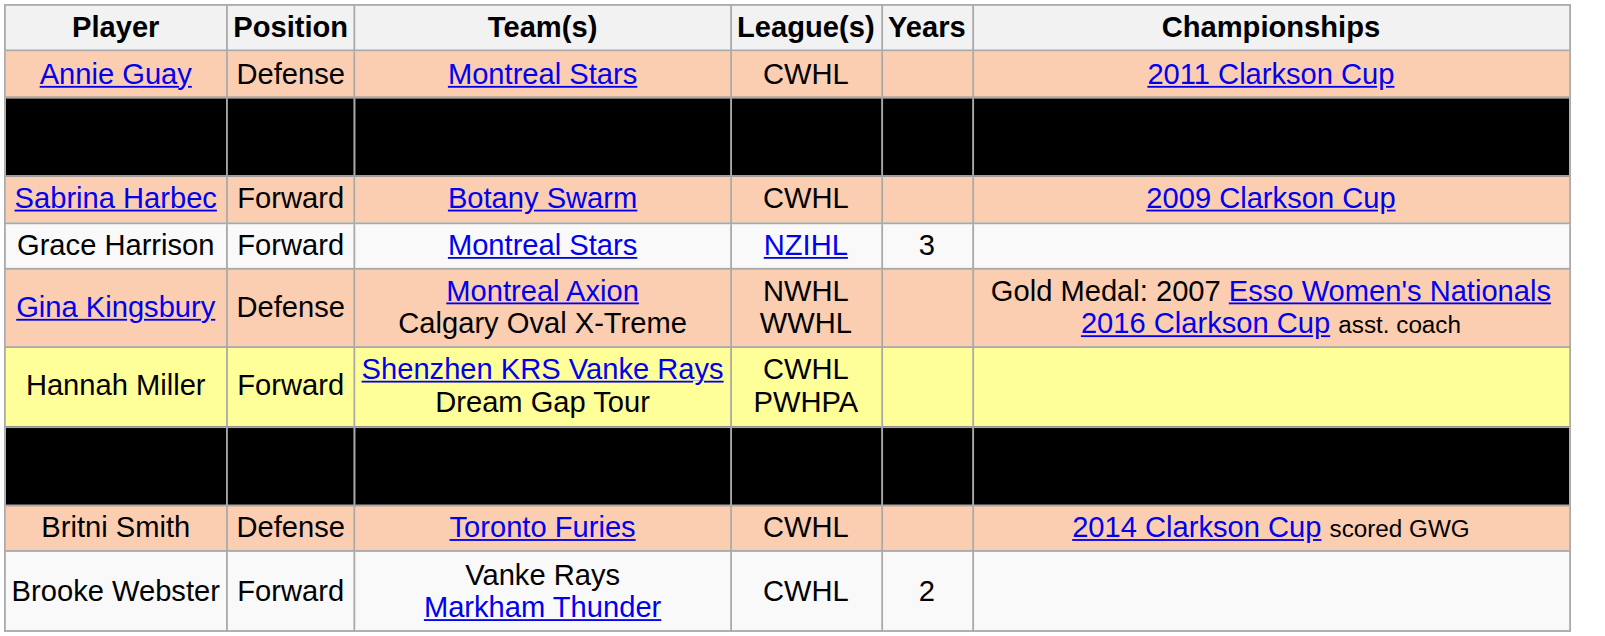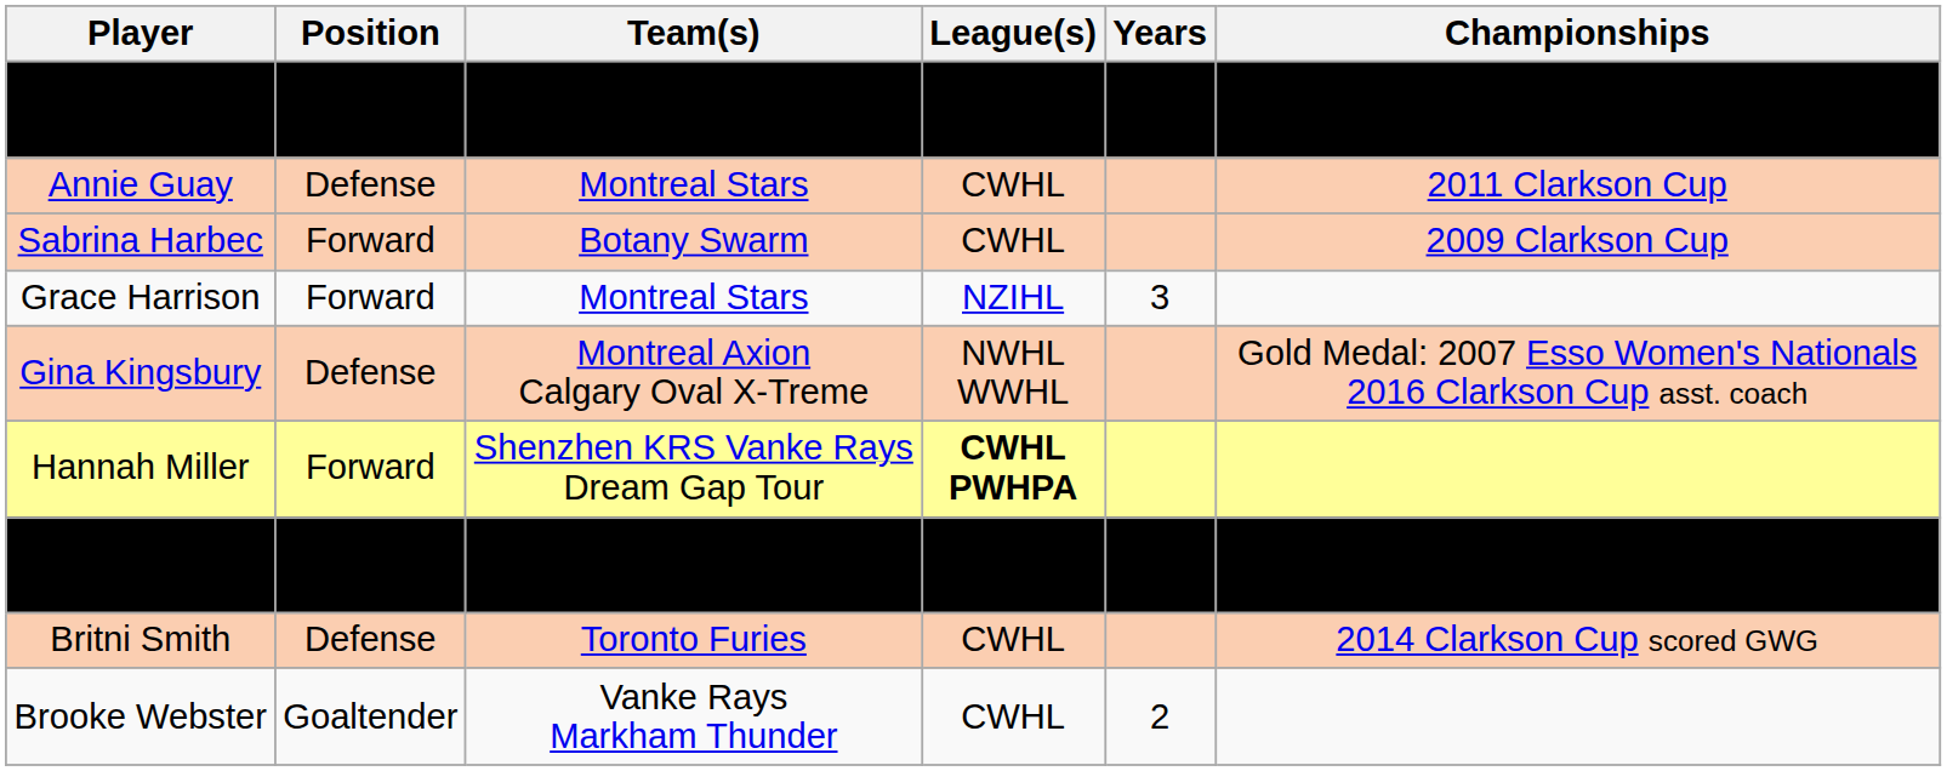rows swapped: Nadine Edney <-> Annie Guay
Hannah Miller | League(s): normal -> bold
Brooke Webster | Position: Forward -> Goaltender
